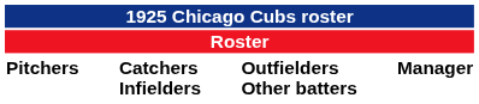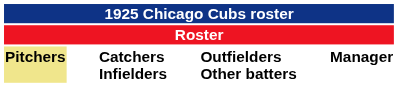Pitchers | column 1: no background -> khaki background
